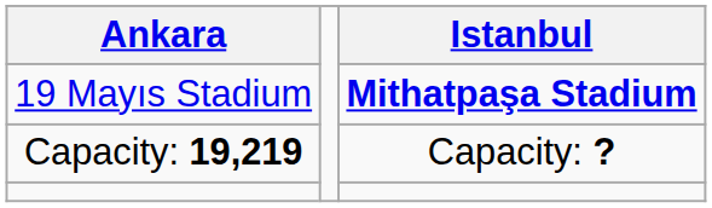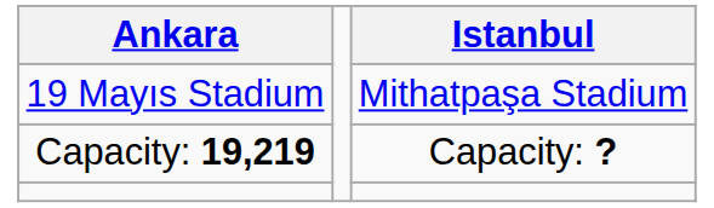19 Mayıs Stadium | Istanbul: bold -> normal
